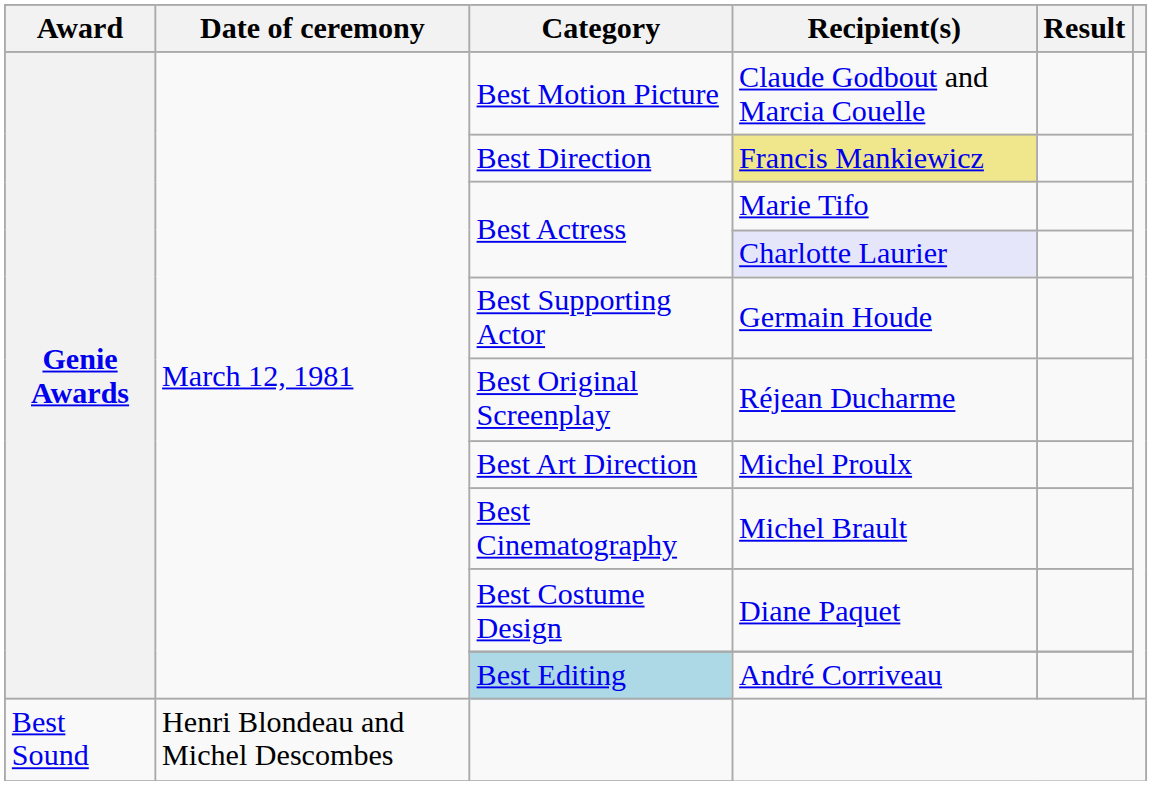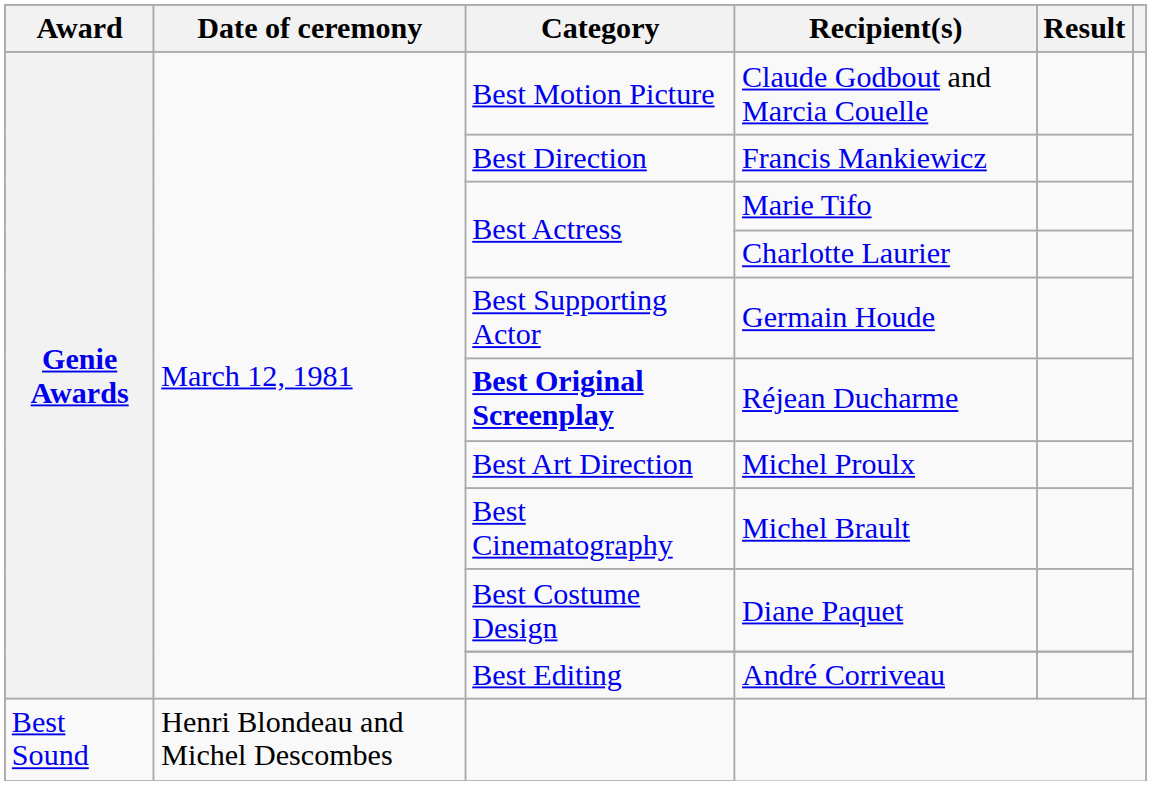Francis Mankiewicz | Recipient(s): khaki background -> no background
Charlotte Laurier | Recipient(s): lavender background -> no background
Réjean Ducharme | Category: normal -> bold
André Corriveau | Category: lightblue background -> no background
